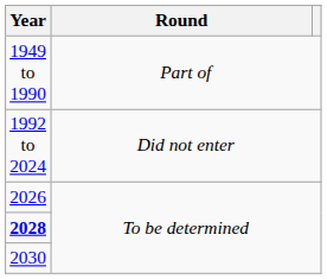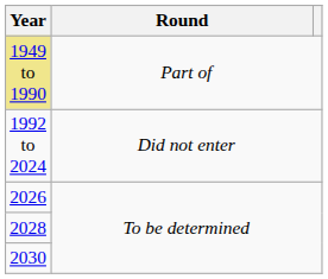1949 to 1990 | Year: no background -> khaki background
2028 | Year: bold -> normal
